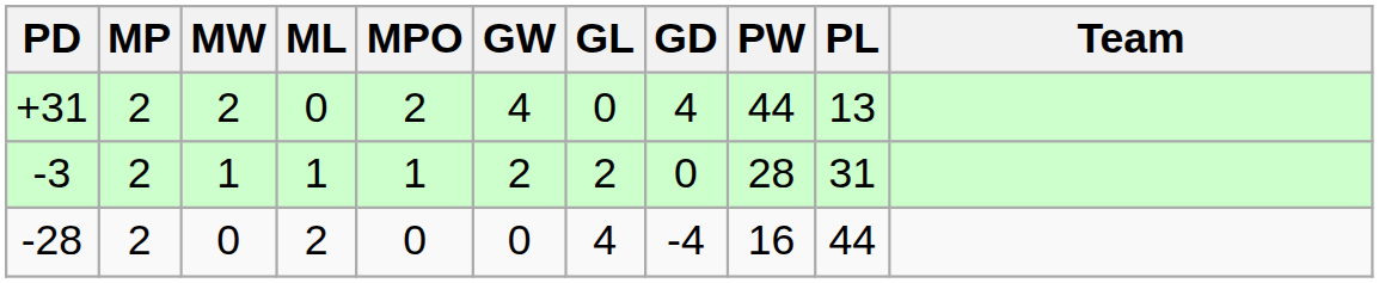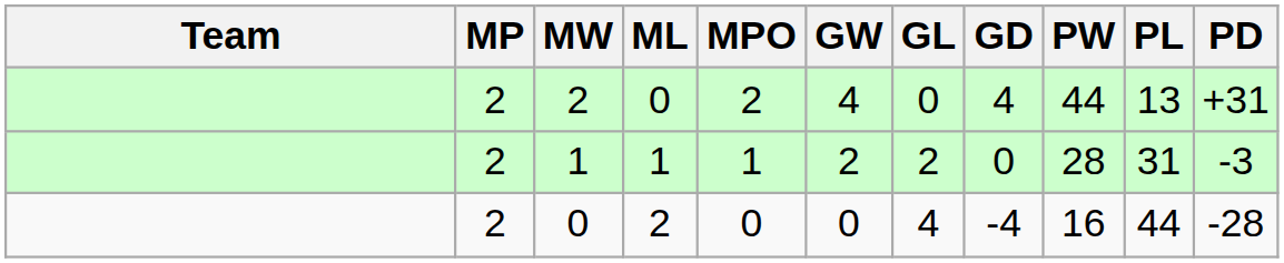columns swapped: Team <-> PD
